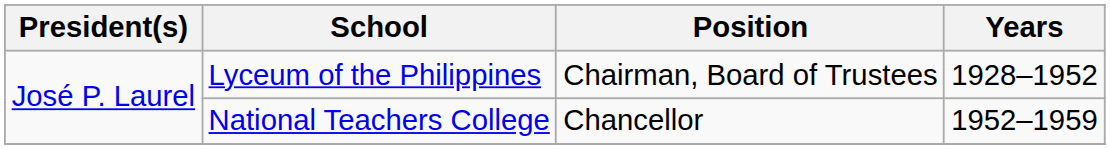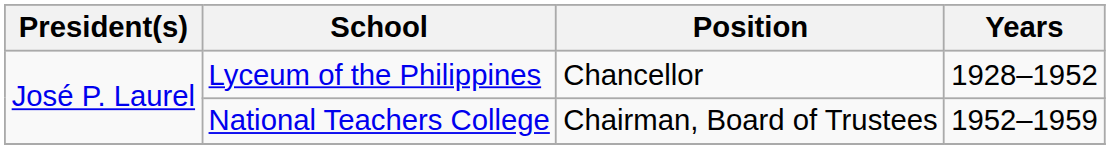Lyceum of the Philippines | Position: Chairman, Board of Trustees -> Chancellor
National Teachers College | Position: Chancellor -> Chairman, Board of Trustees
